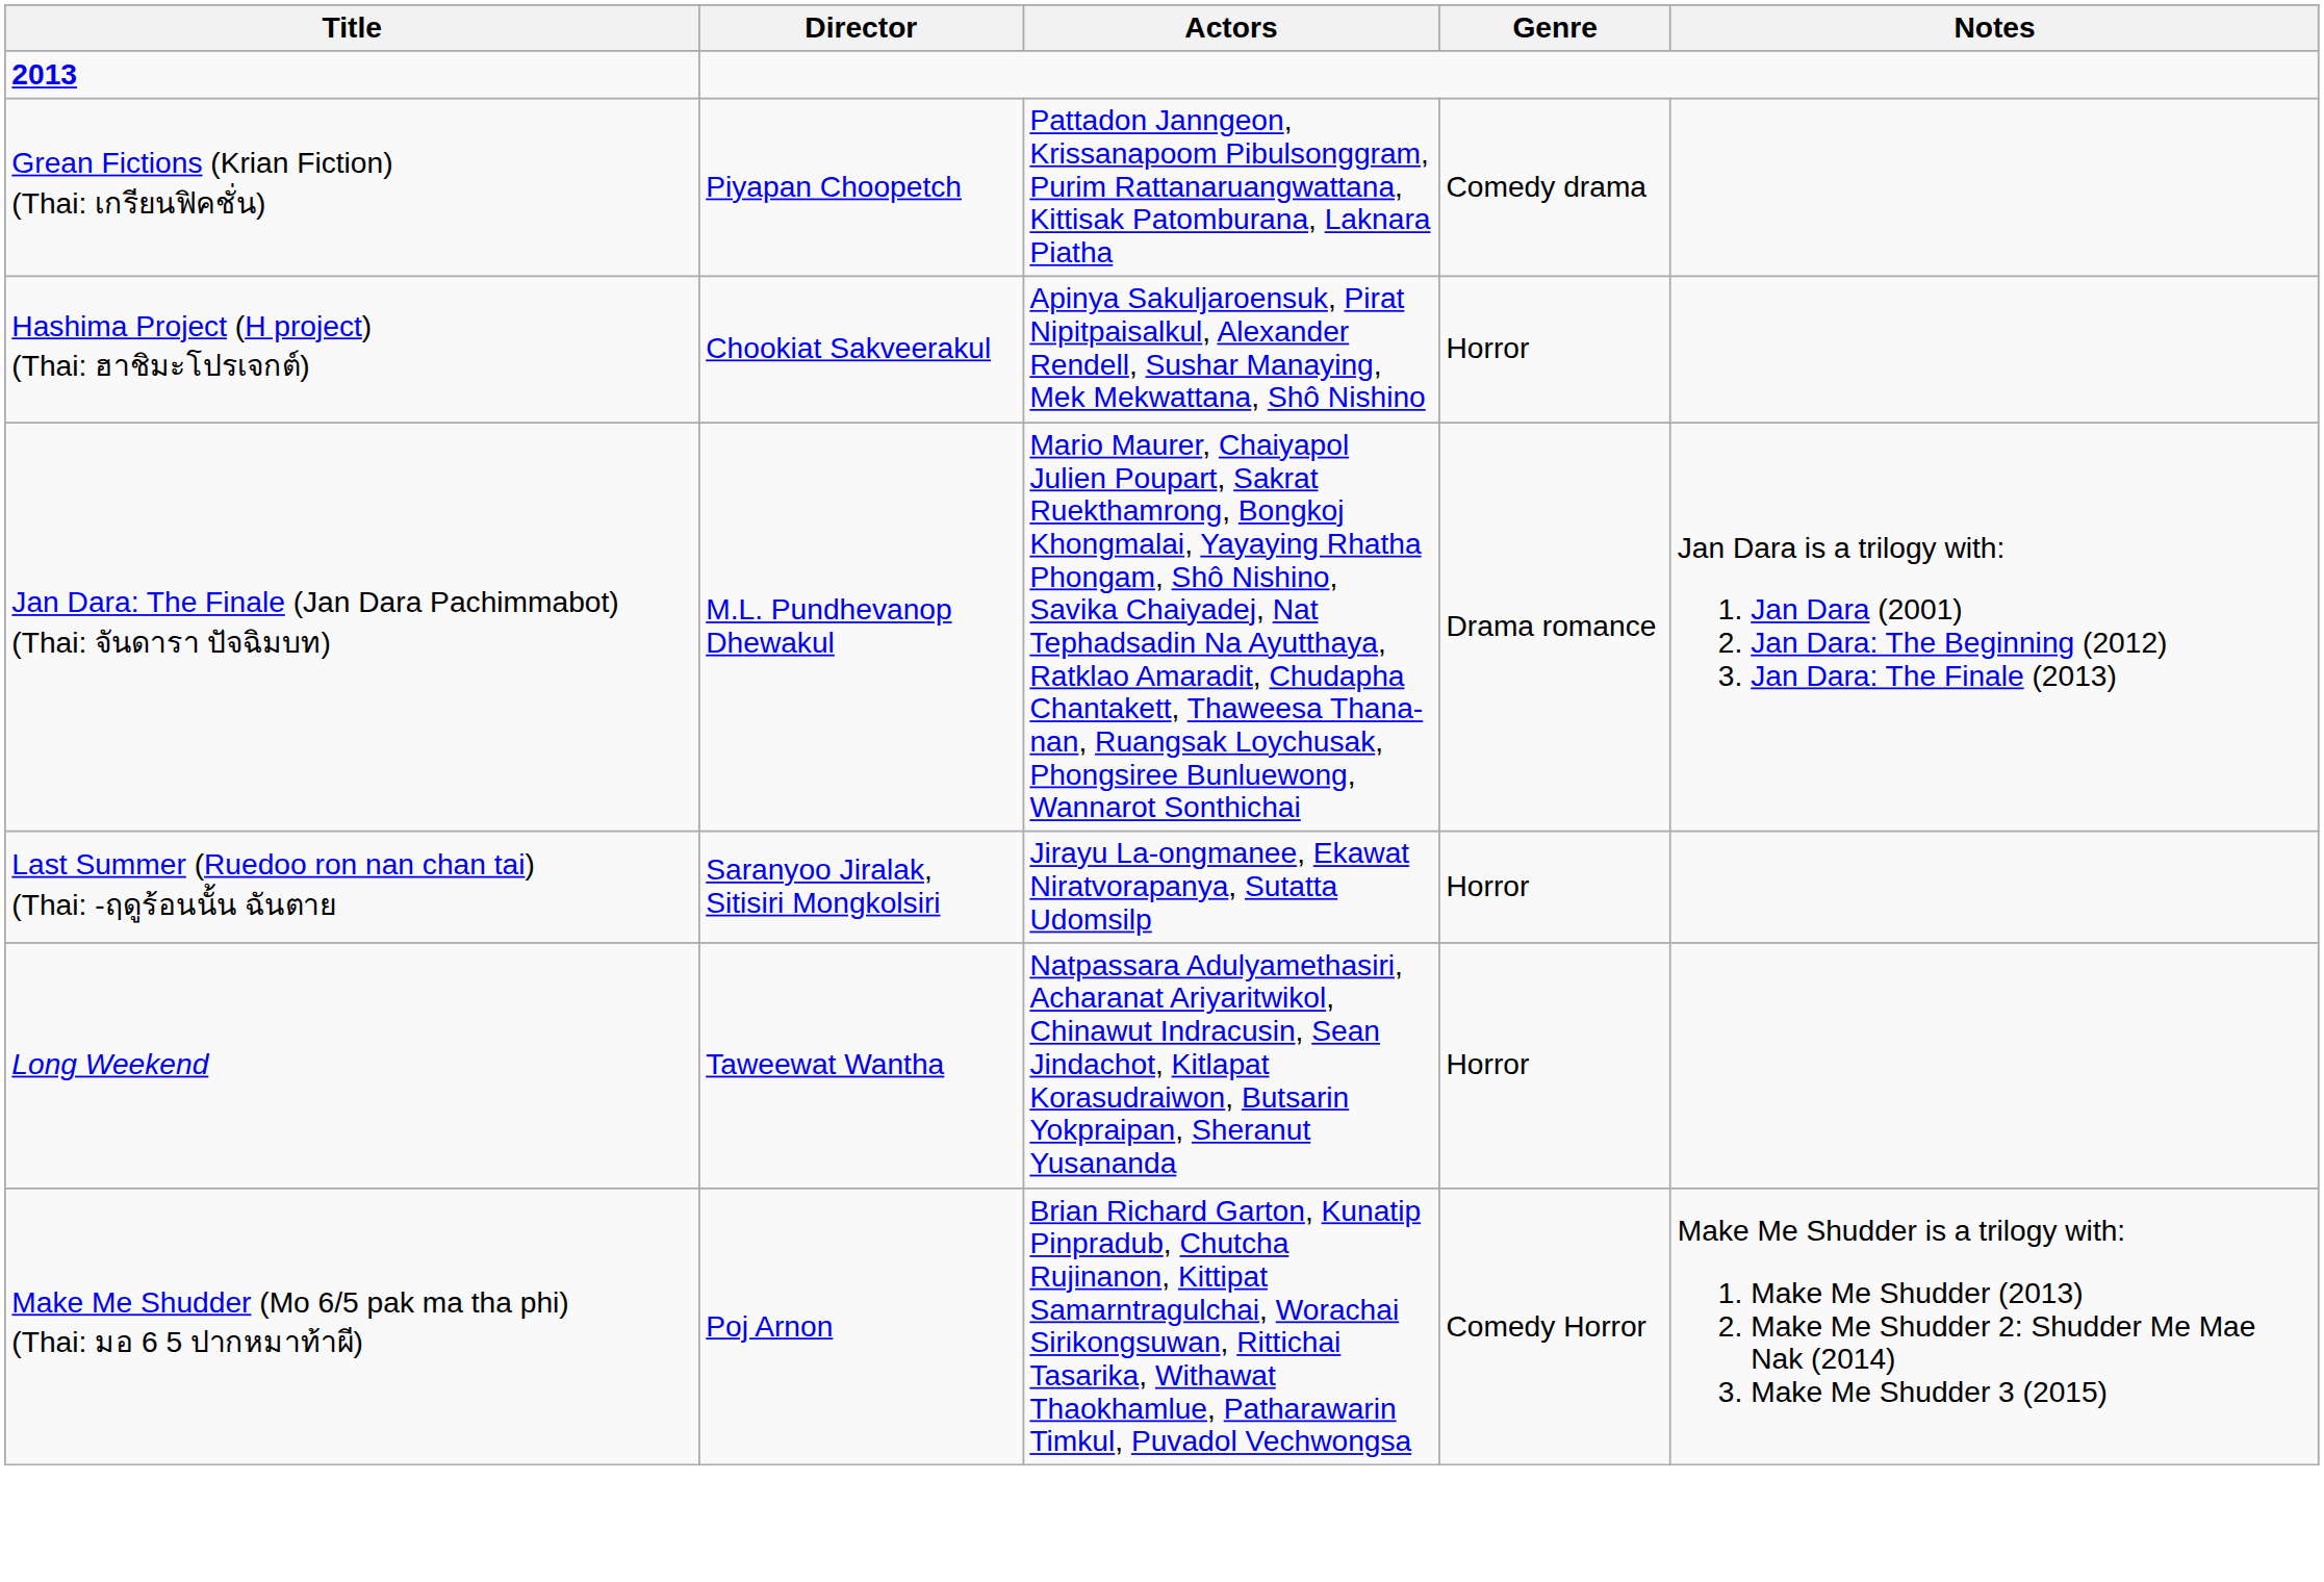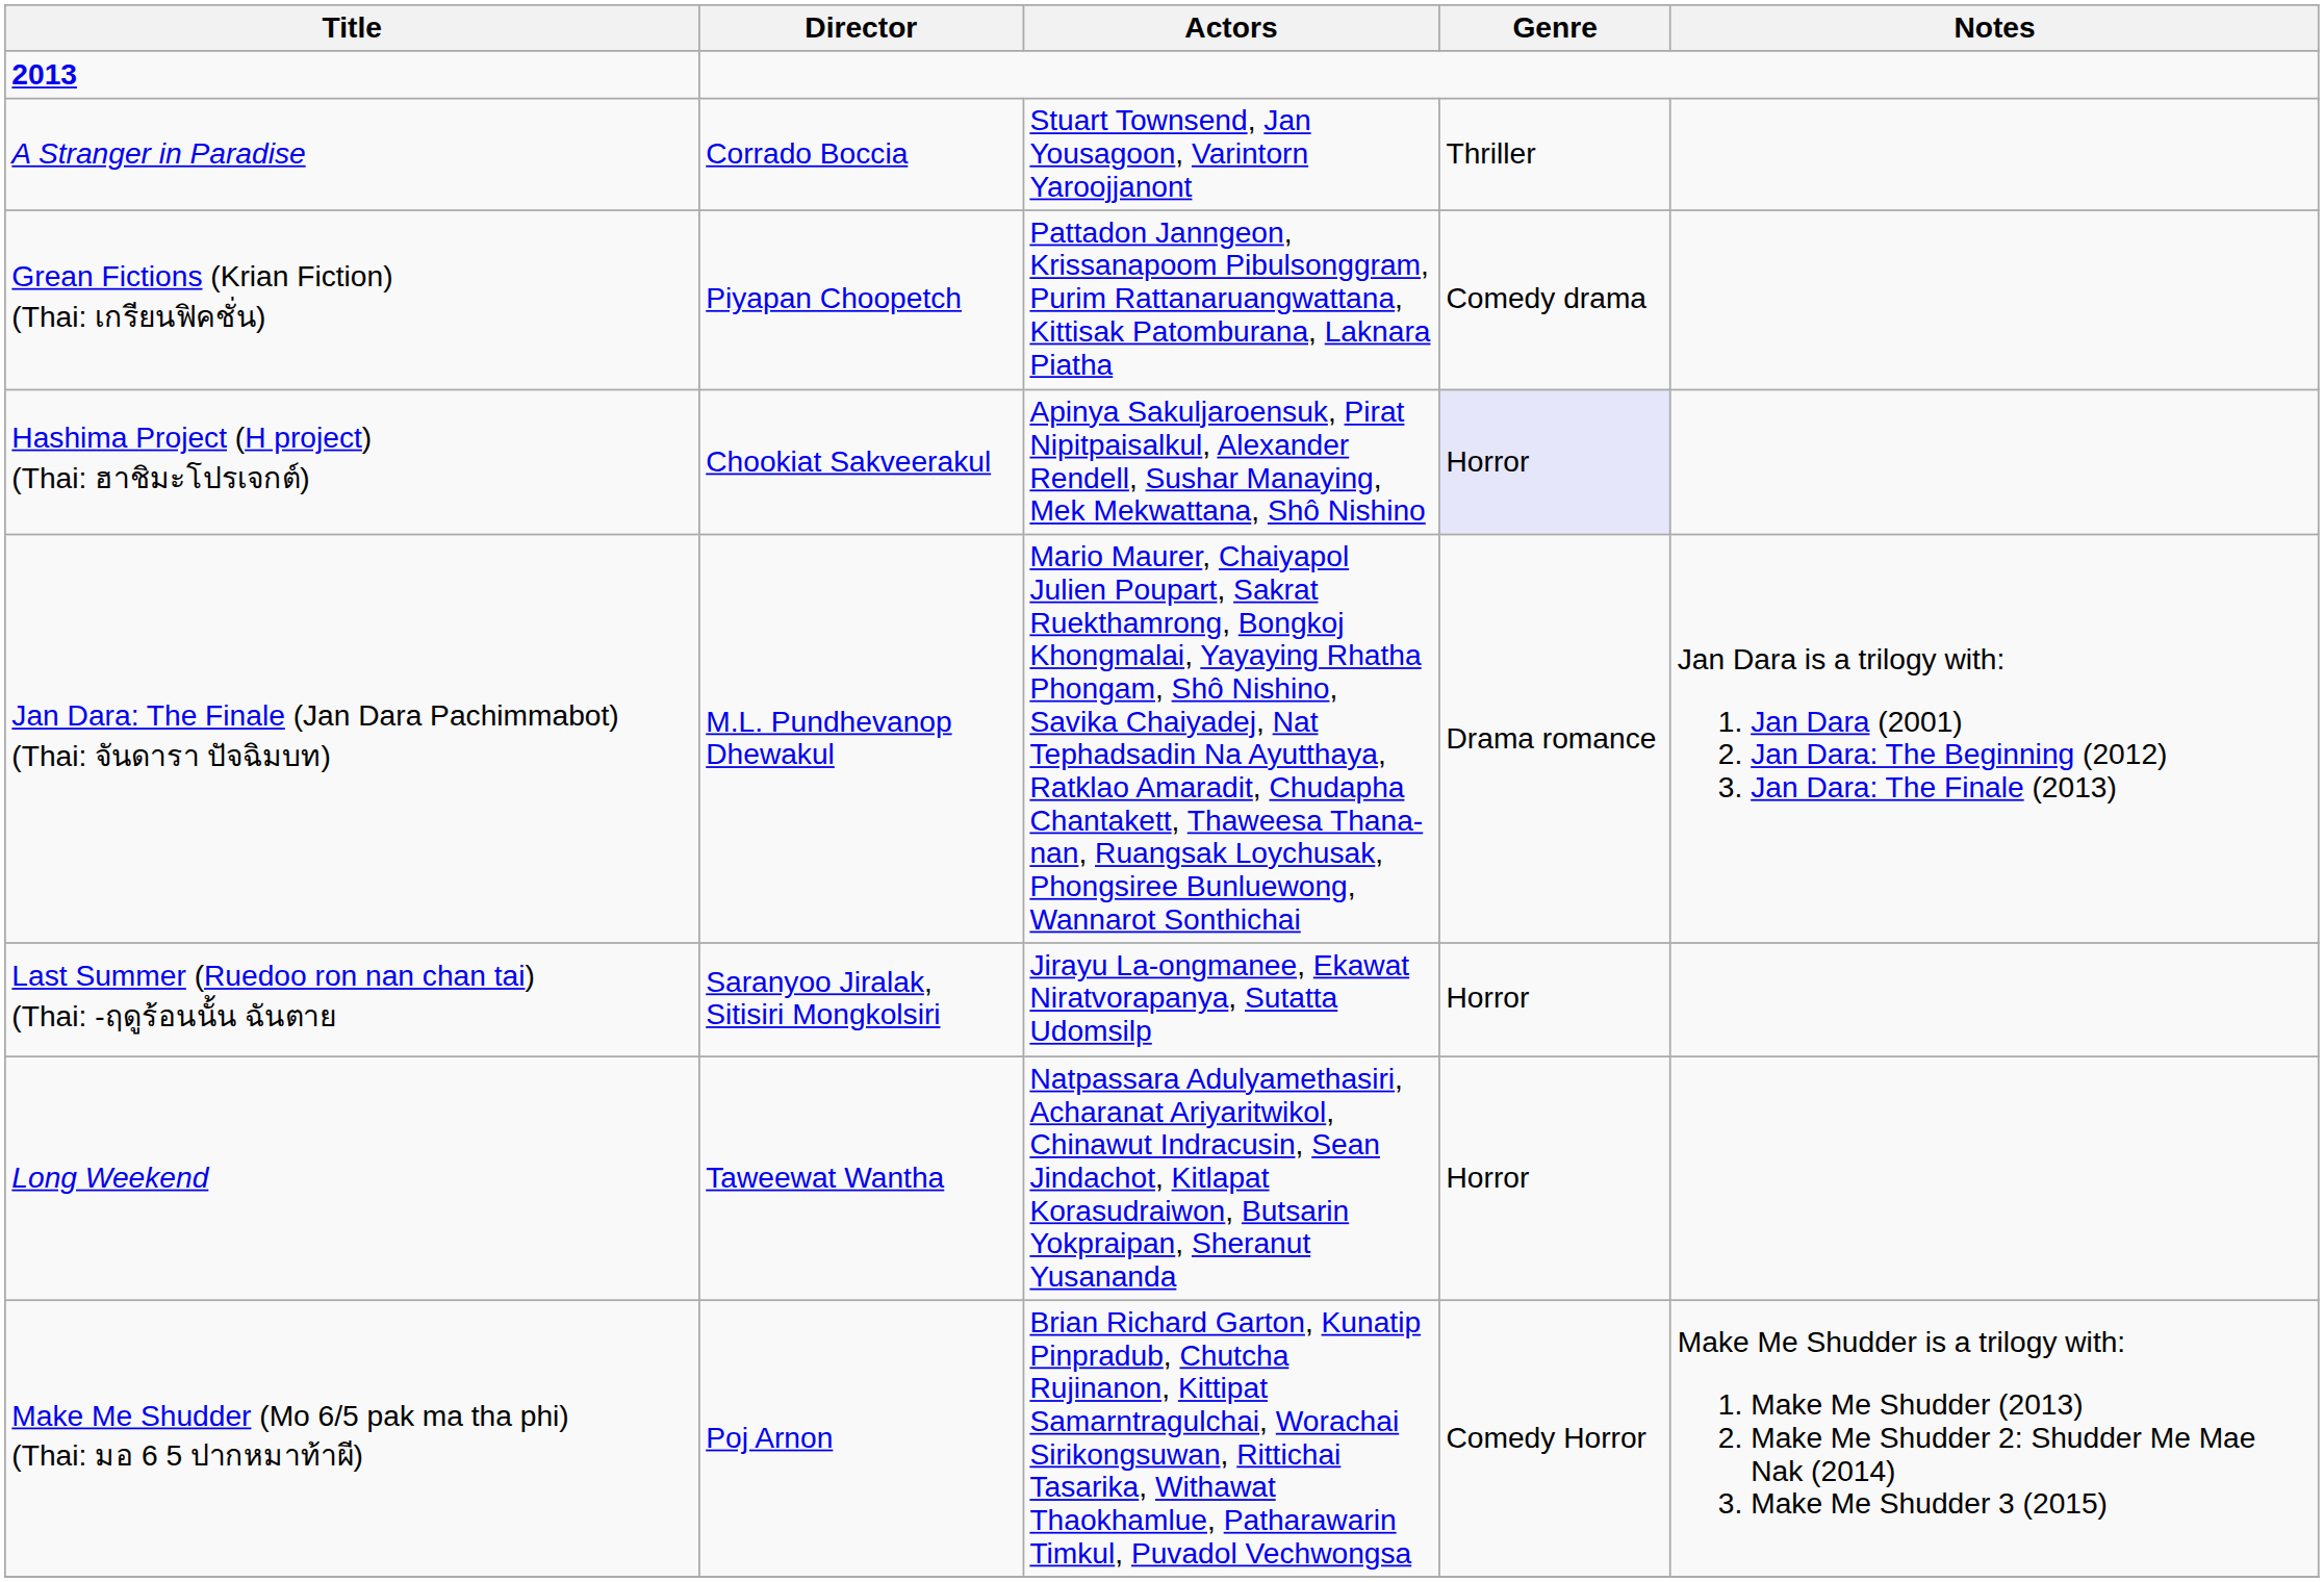+ row: A Stranger in Paradise | Corrado Boccia | Stuart Townsend, Jan Yousagoon, Varintorn Yaroojjanont | Thriller
Hashima Project (H project) (Thai: ฮาชิมะโปรเจกต์) | Genre: no background -> lavender background
